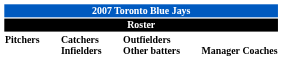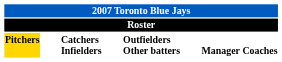Pitchers | column 1: no background -> gold background
